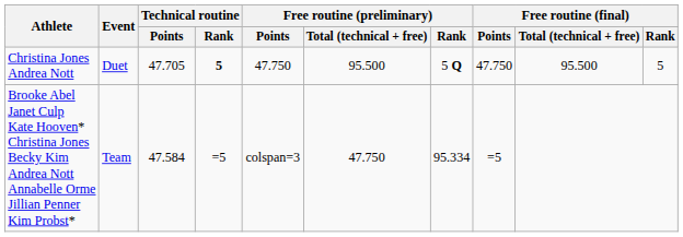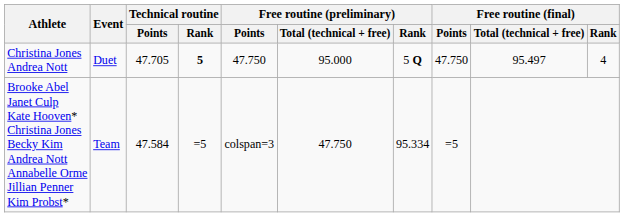Christina Jones Andrea Nott | Free routine (preliminary) / Total (technical + free): 95.500 -> 95.000
Christina Jones Andrea Nott | Free routine (final) / Total (technical + free): 95.500 -> 95.497
Christina Jones Andrea Nott | Free routine (final) / Rank: 5 -> 4
